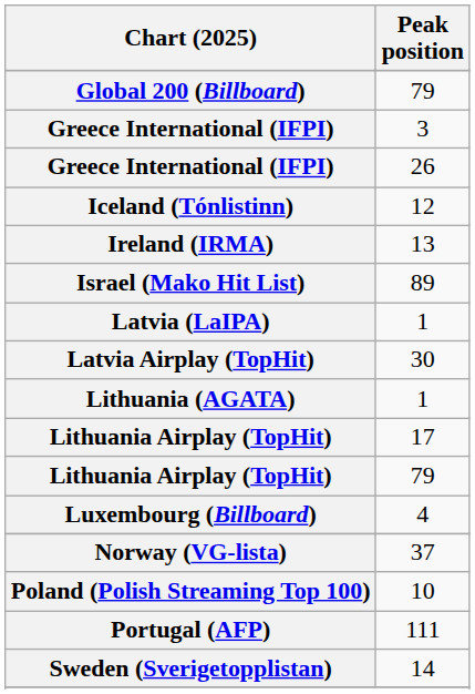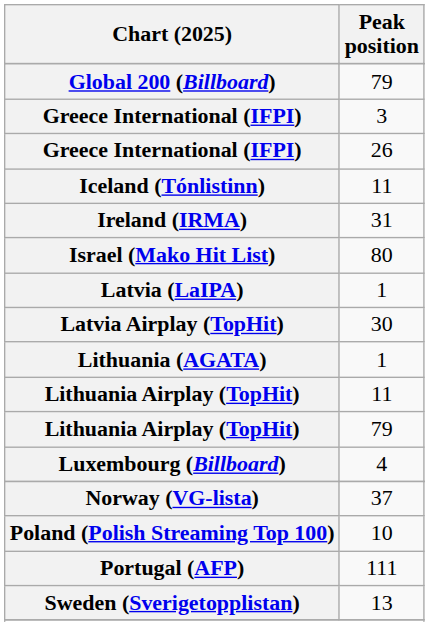row 5 | Peak position: 12 -> 11
row 6 | Peak position: 13 -> 31
row 7 | Peak position: 89 -> 80
row 11 | Peak position: 17 -> 11
row 17 | Peak position: 14 -> 13
